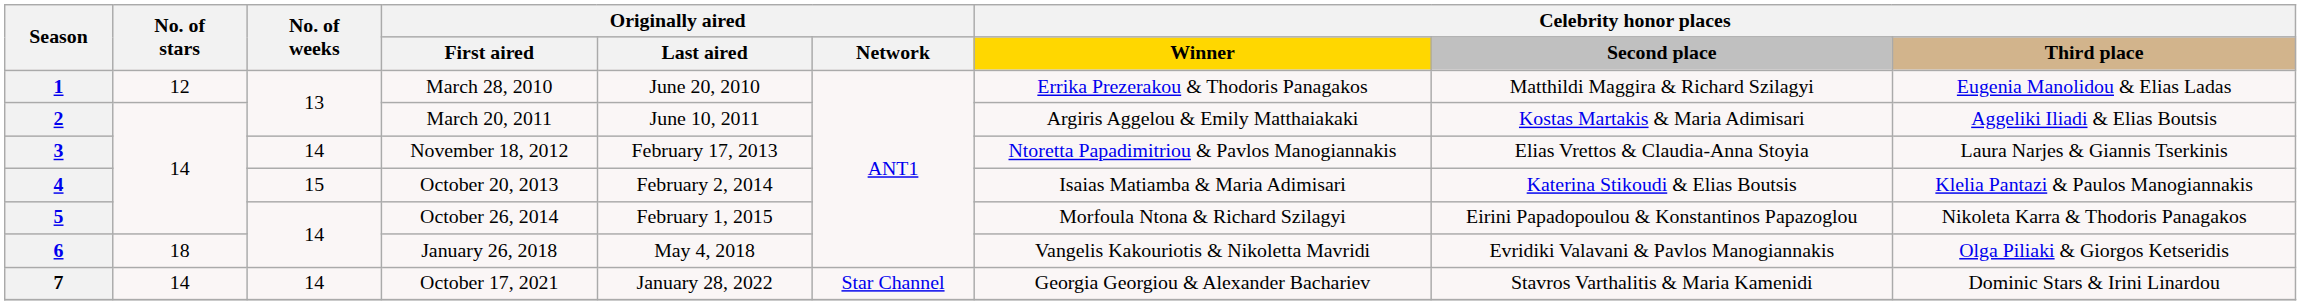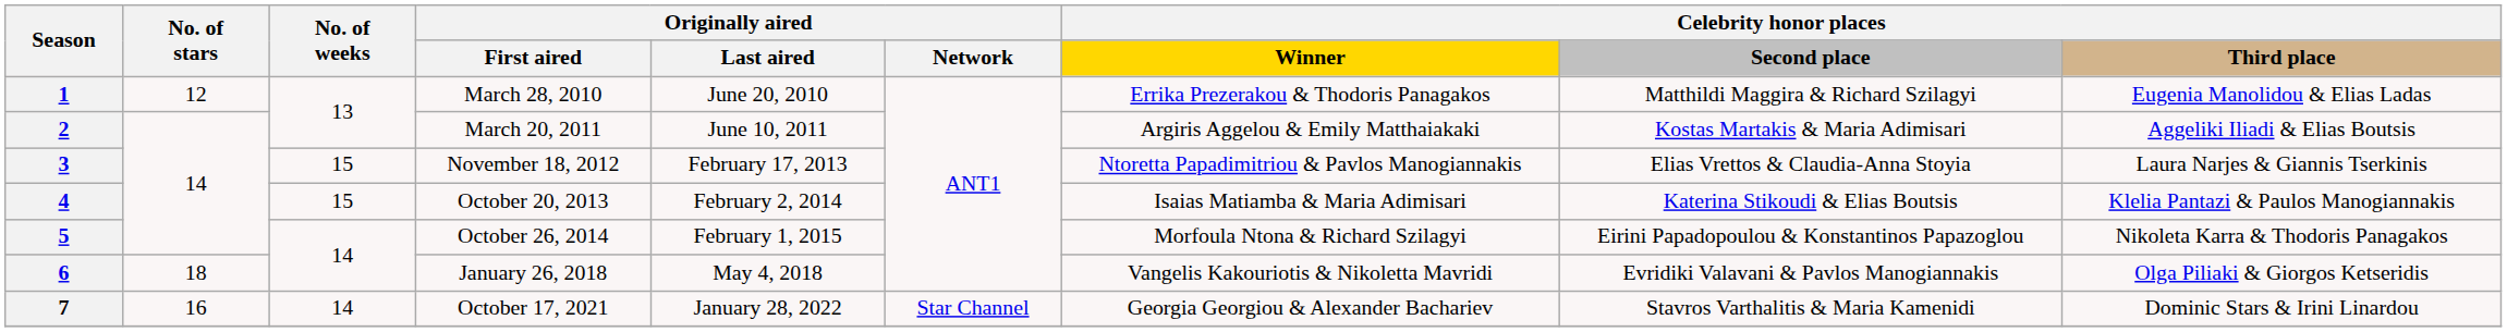3 | No. of weeks: 14 -> 15
7 | No. of stars: 14 -> 16
